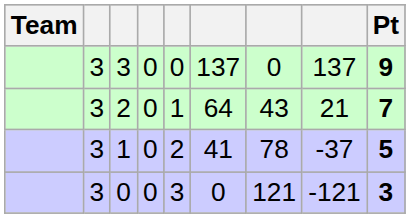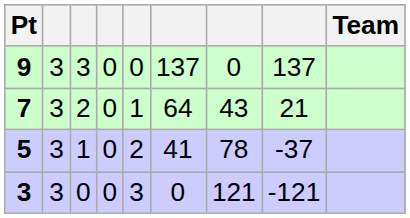columns swapped: Team <-> Pt
